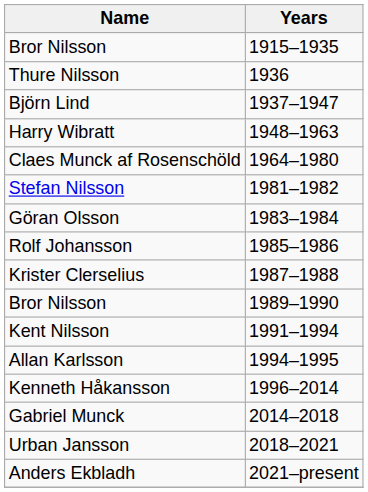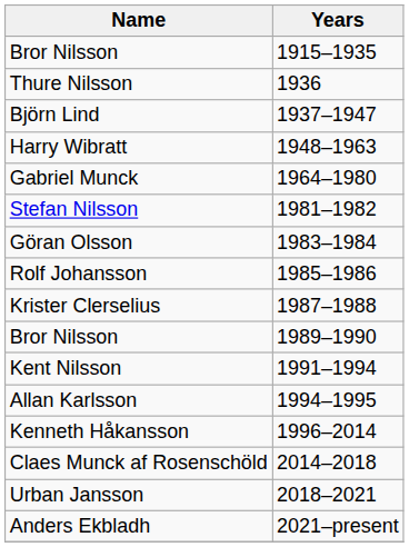row 6 | Name: Claes Munck af Rosenschöld -> Gabriel Munck
row 15 | Name: Gabriel Munck -> Claes Munck af Rosenschöld
